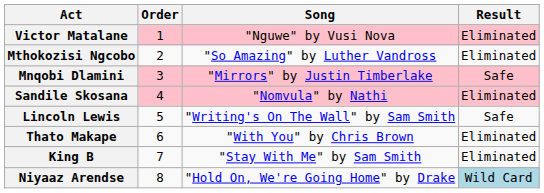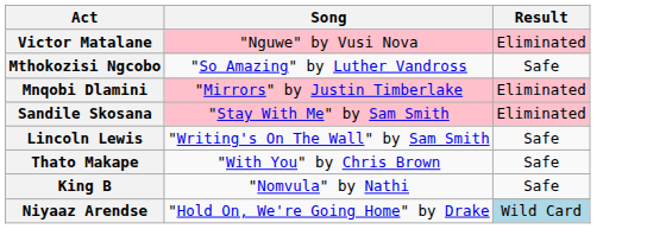- column: Order | 1 | 2 | 3 | 4 | 5 | 6 | 7 | 8
Mthokozisi Ngcobo | Result: Eliminated -> Safe
Mnqobi Dlamini | Result: Safe -> Eliminated
Sandile Skosana | Song: "Nomvula" by Nathi -> "Stay With Me" by Sam Smith
Thato Makape | Result: Eliminated -> Safe
King B | Song: "Stay With Me" by Sam Smith -> "Nomvula" by Nathi
King B | Result: Eliminated -> Safe
